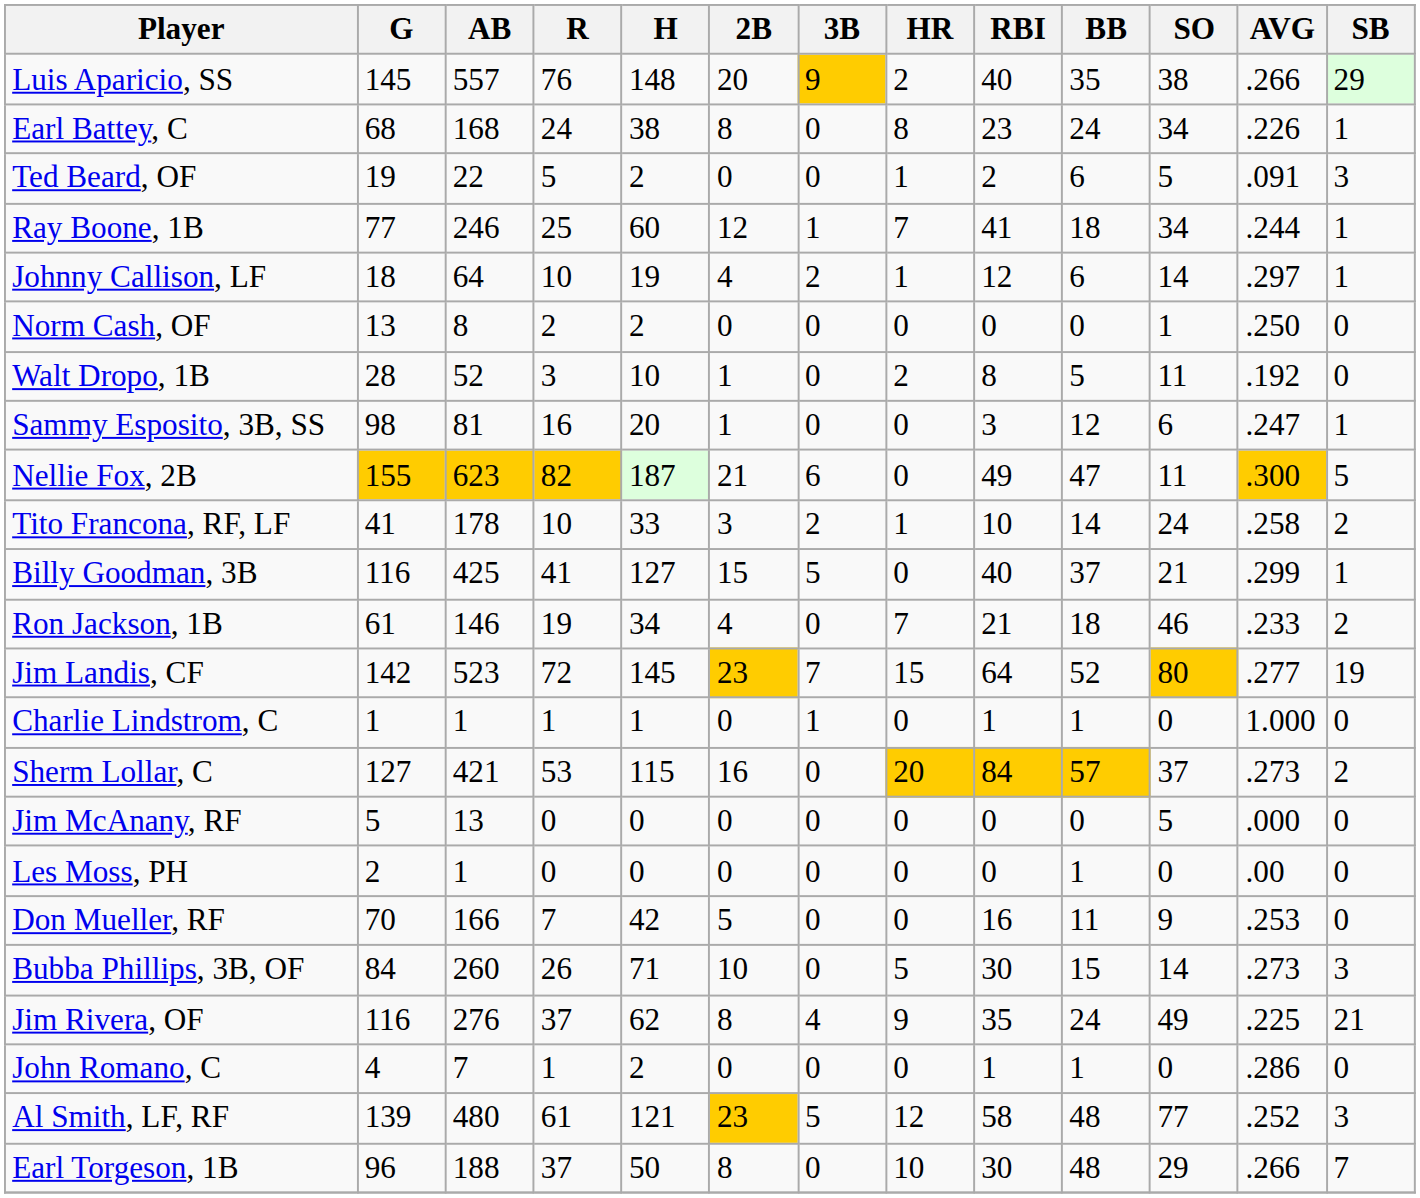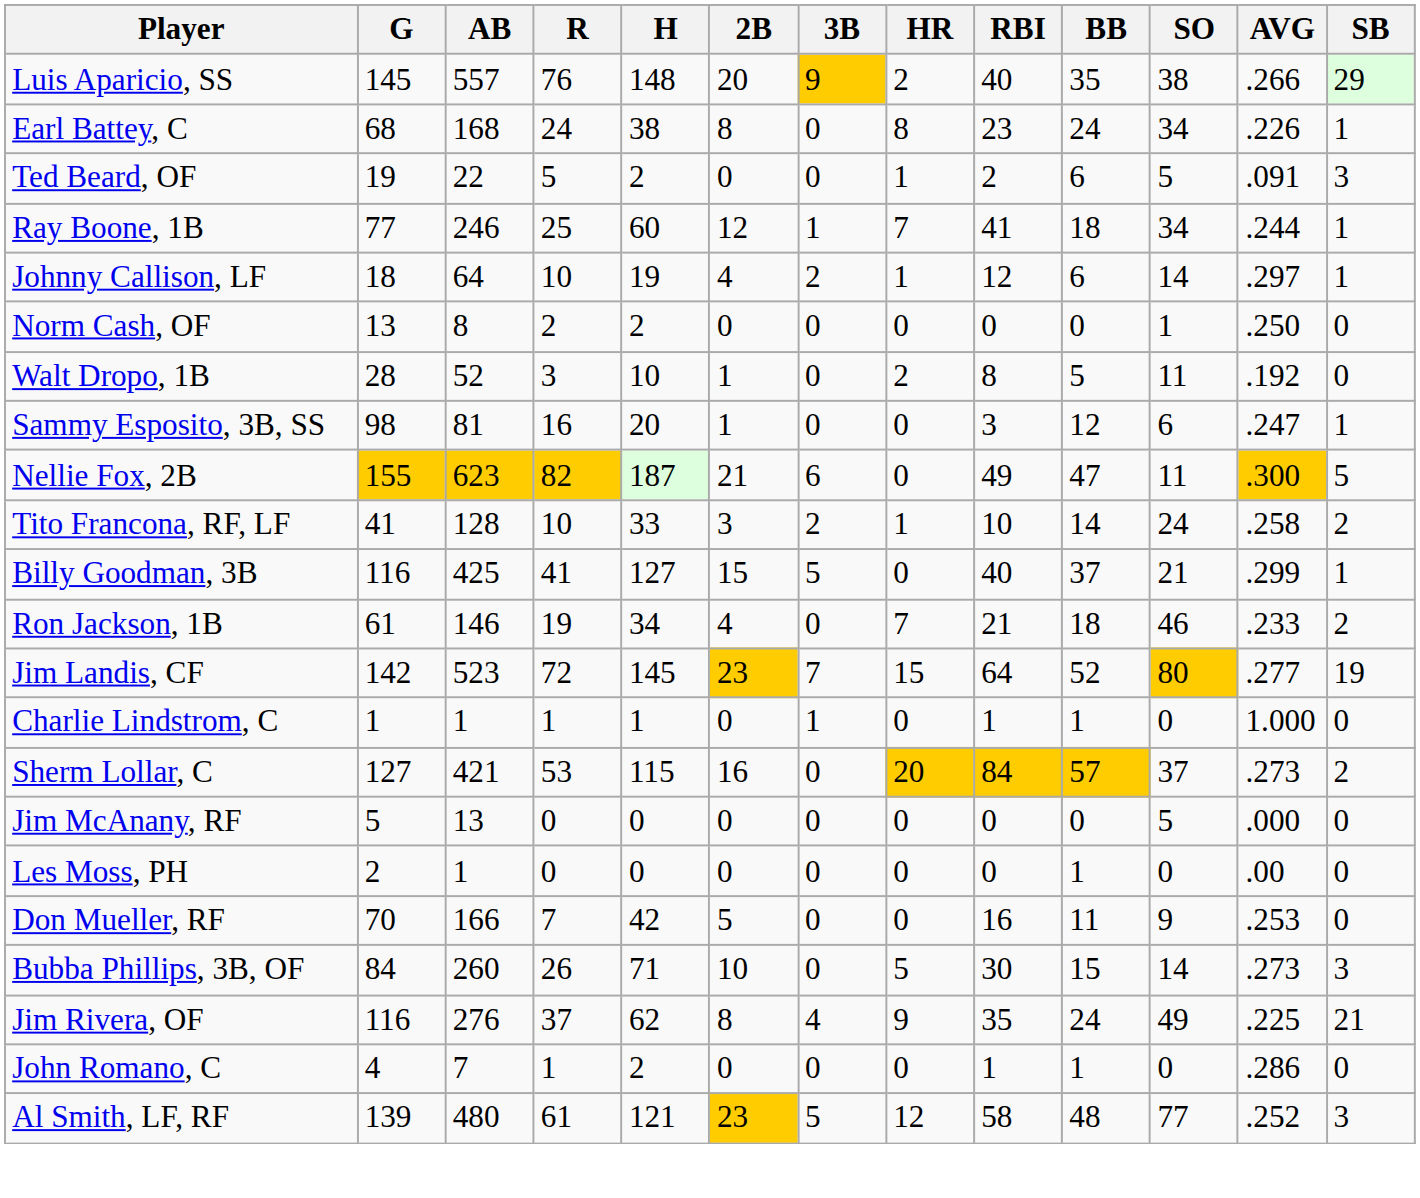Tito Francona, RF, LF | AB: 178 -> 128
- row: Earl Torgeson, 1B | 96 | 188 | 37 | 50 | 8 | 0 | 10 | 30 | 48 | 29 | .266 | 7
